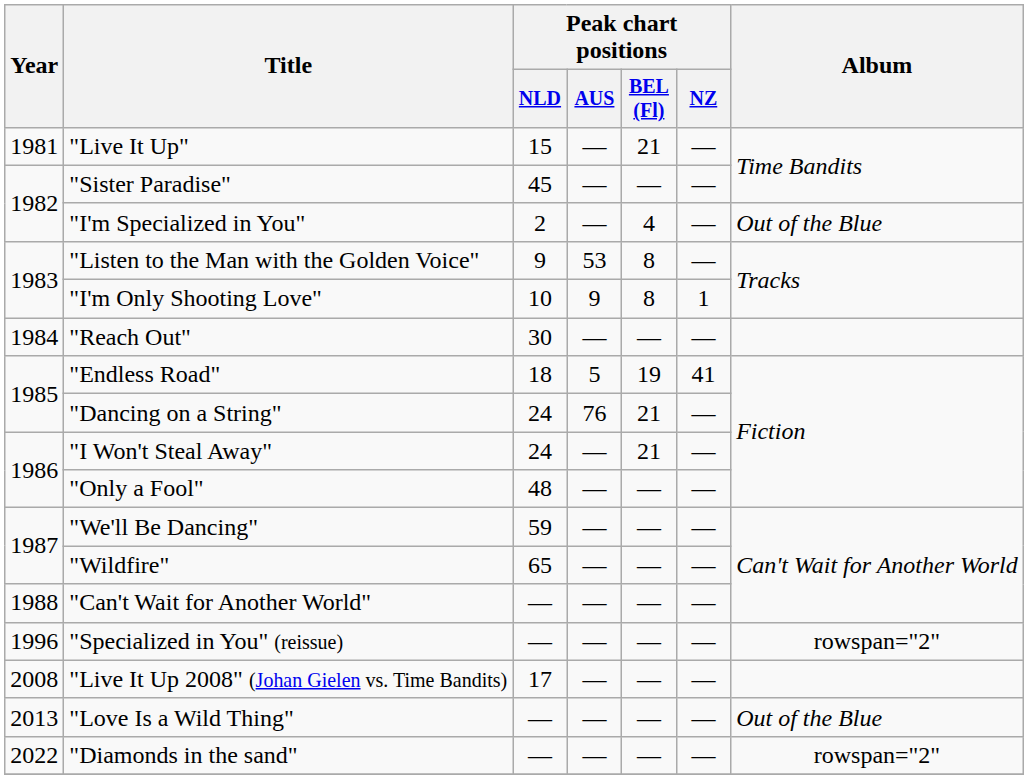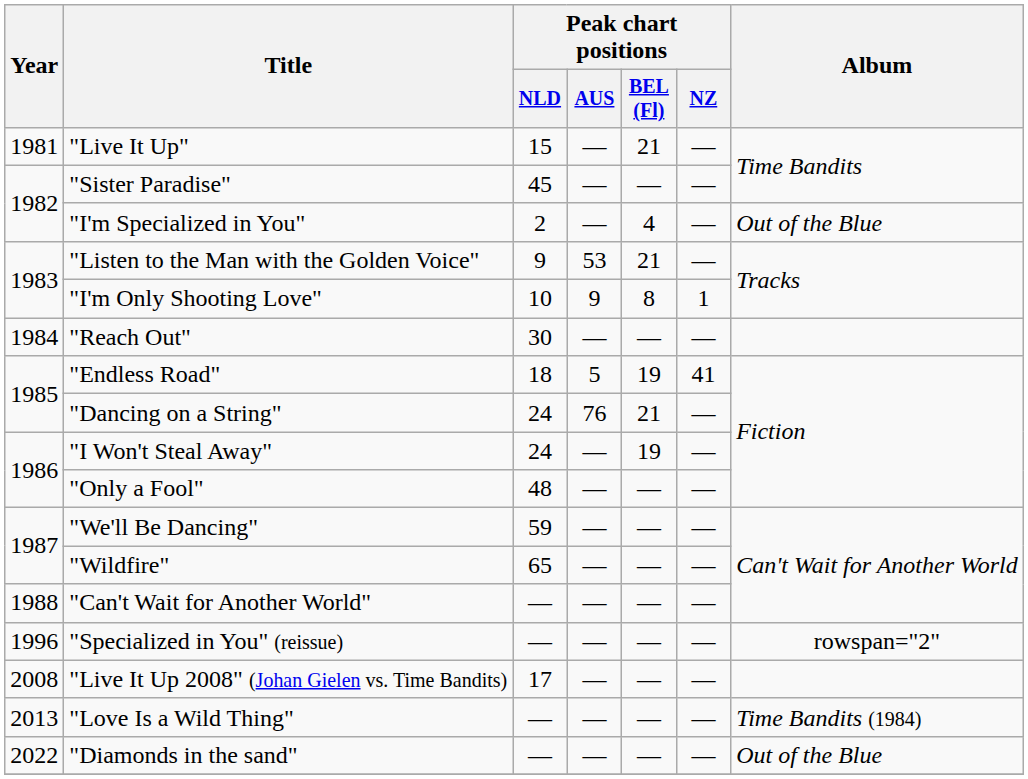"Listen to the Man with the Golden Voice" | Peak chart positions / BEL (Fl): 8 -> 21
"I Won't Steal Away" | Peak chart positions / BEL (Fl): 21 -> 19
"Love Is a Wild Thing" | Album: Out of the Blue -> Time Bandits (1984)
"Diamonds in the sand" | Album: rowspan="2" -> Out of the Blue
